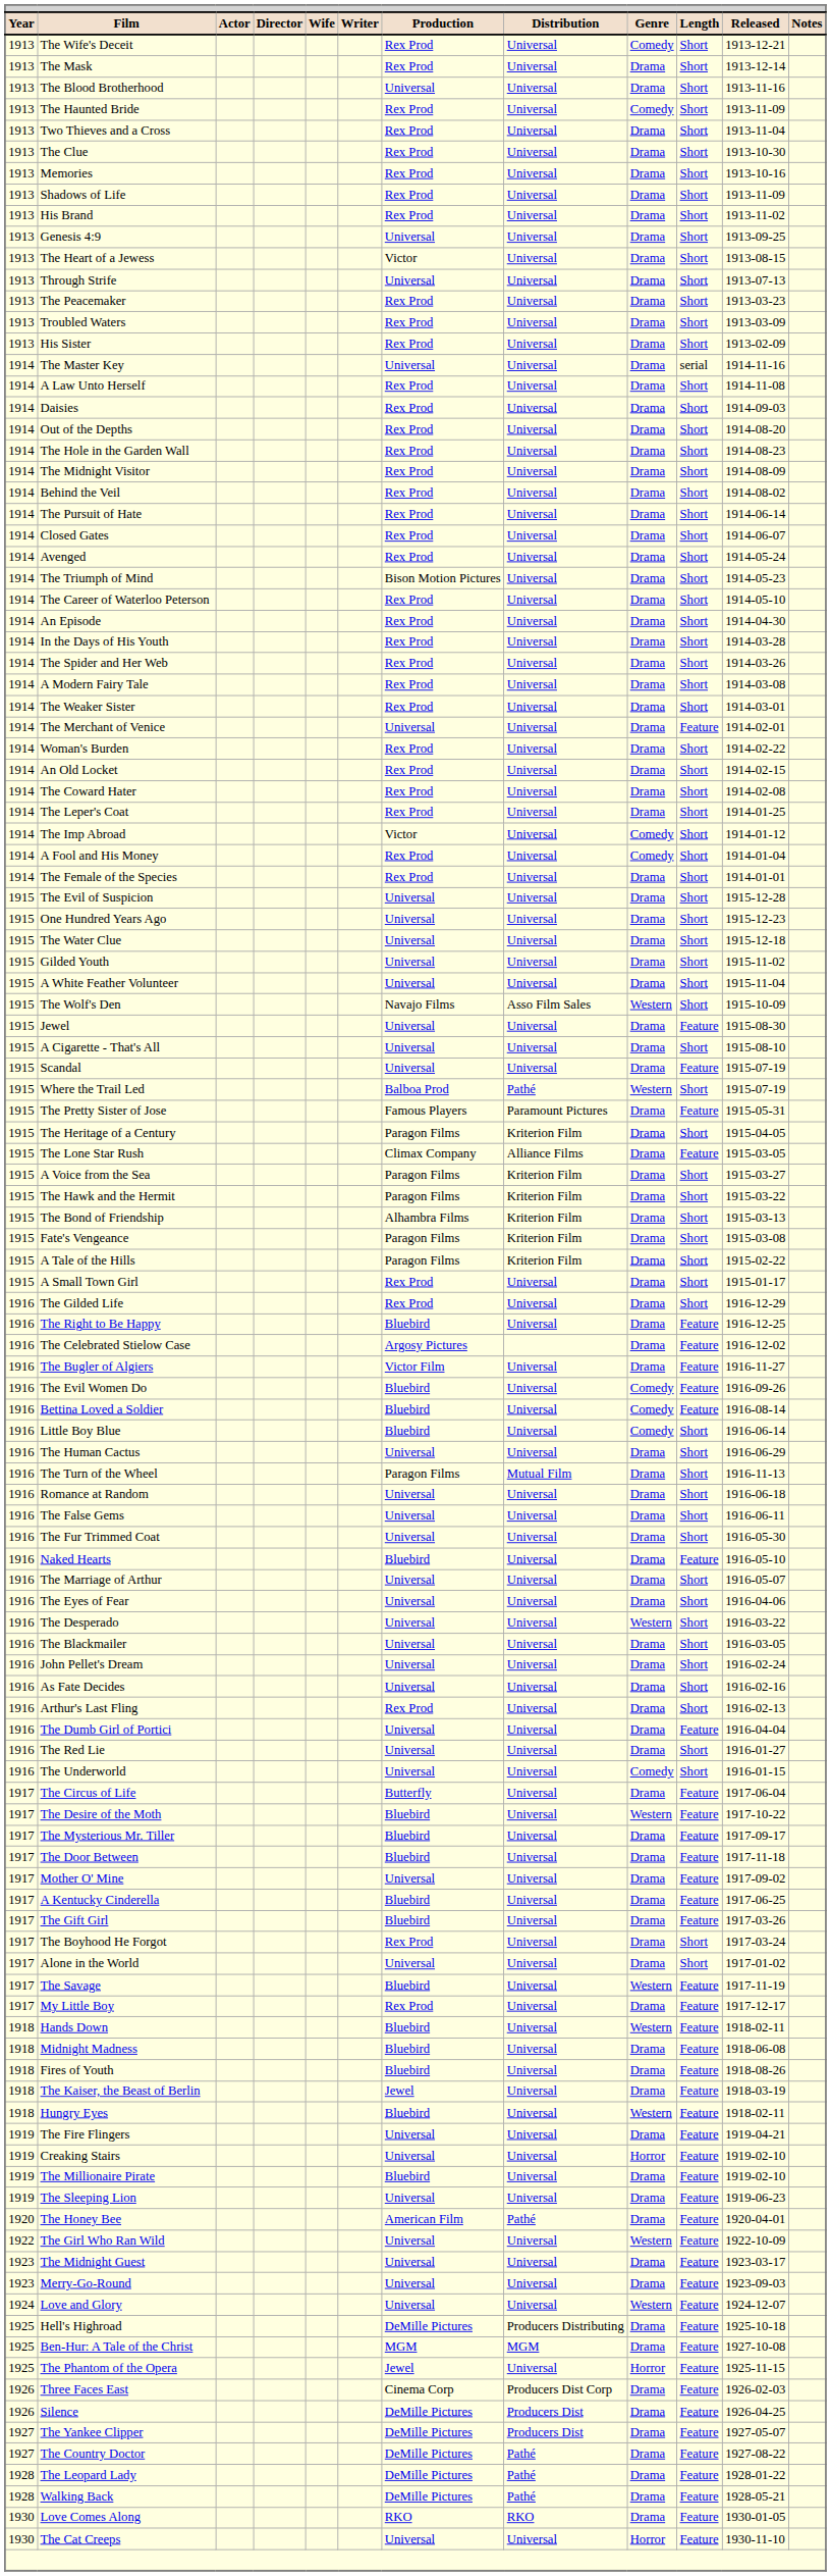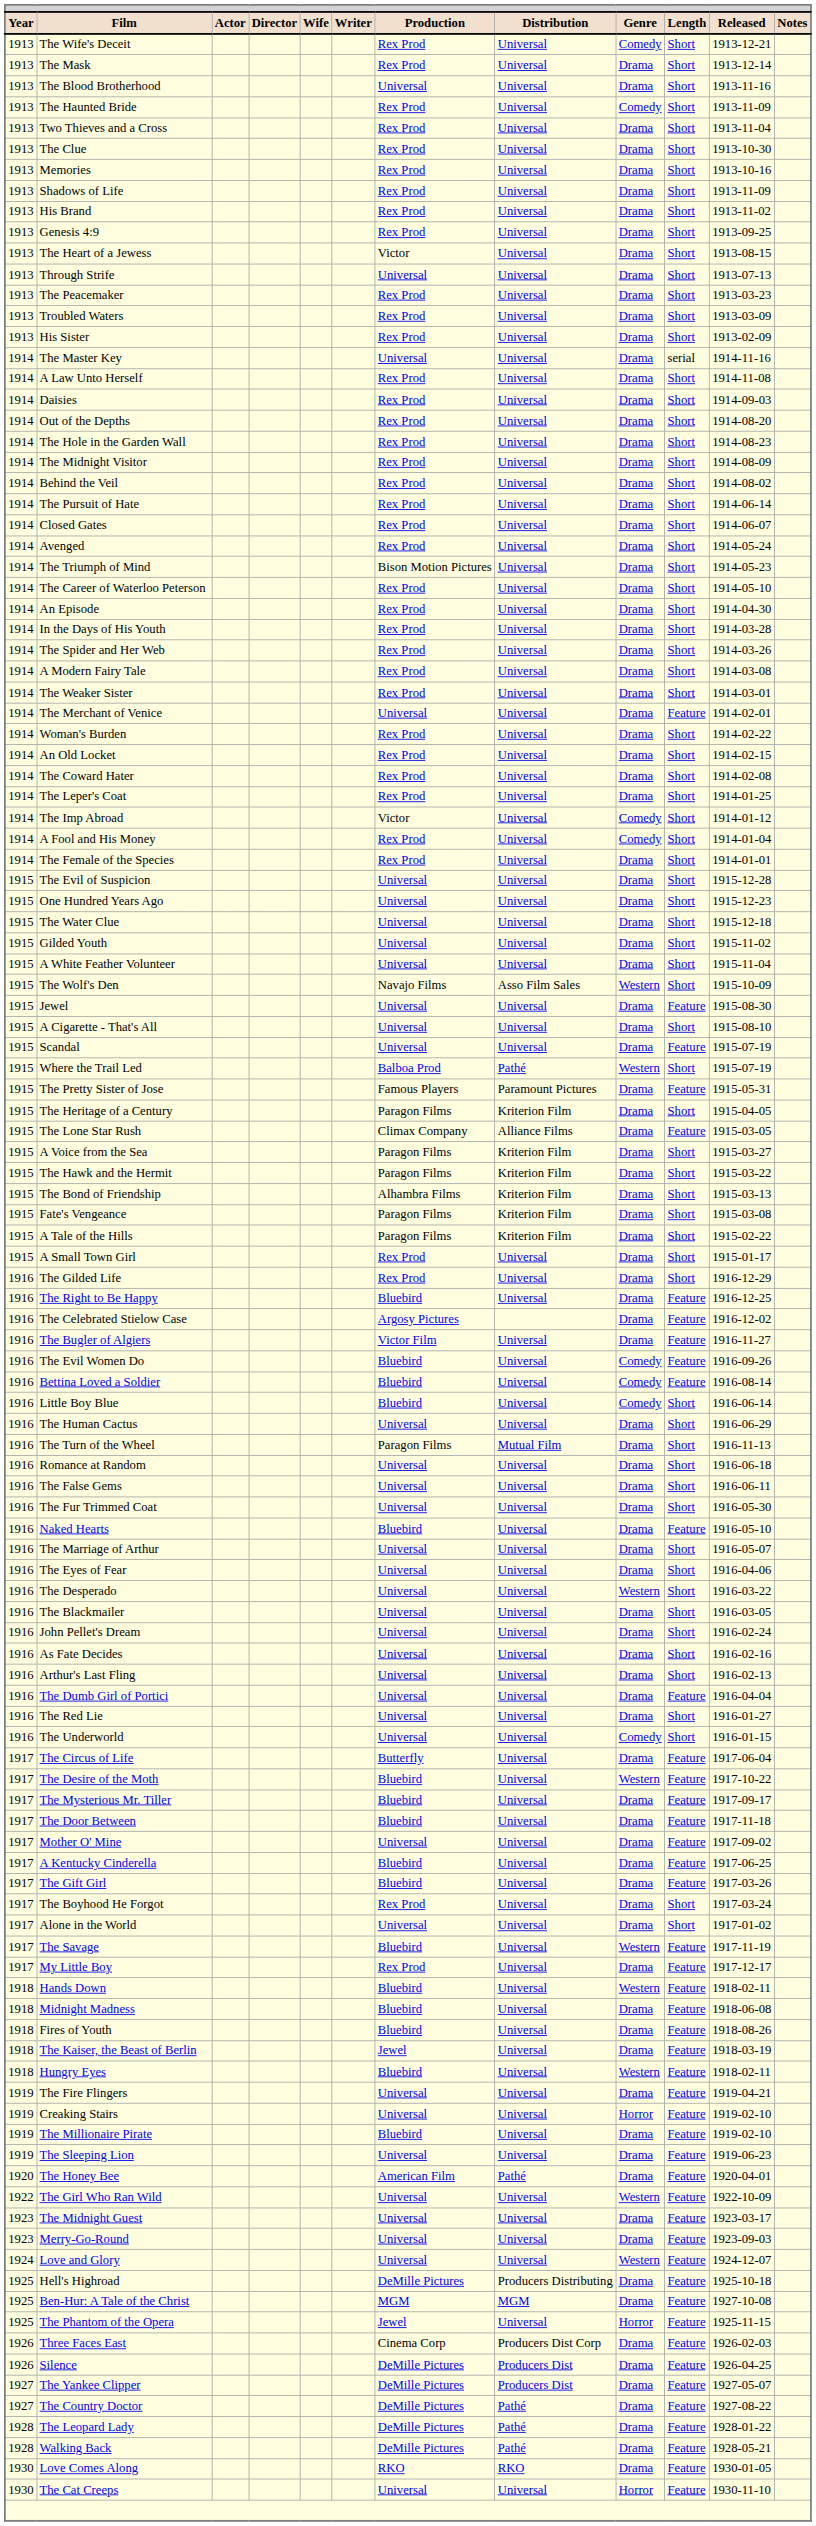Genesis 4:9 | Production: Universal -> Rex Prod
Arthur's Last Fling | Production: Rex Prod -> Universal
